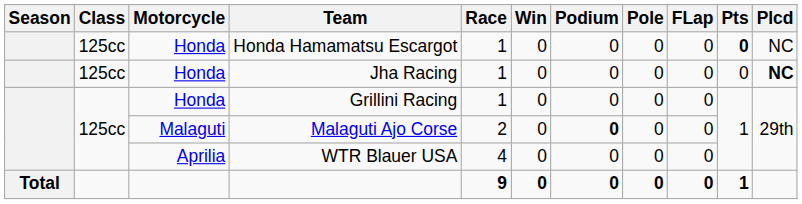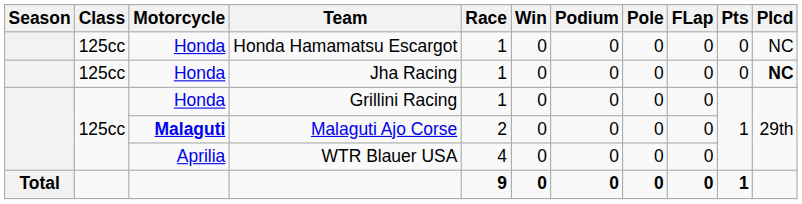Honda Hamamatsu Escargot | Pts: bold -> normal
Malaguti Ajo Corse | Motorcycle: normal -> bold
Malaguti Ajo Corse | Podium: bold -> normal
